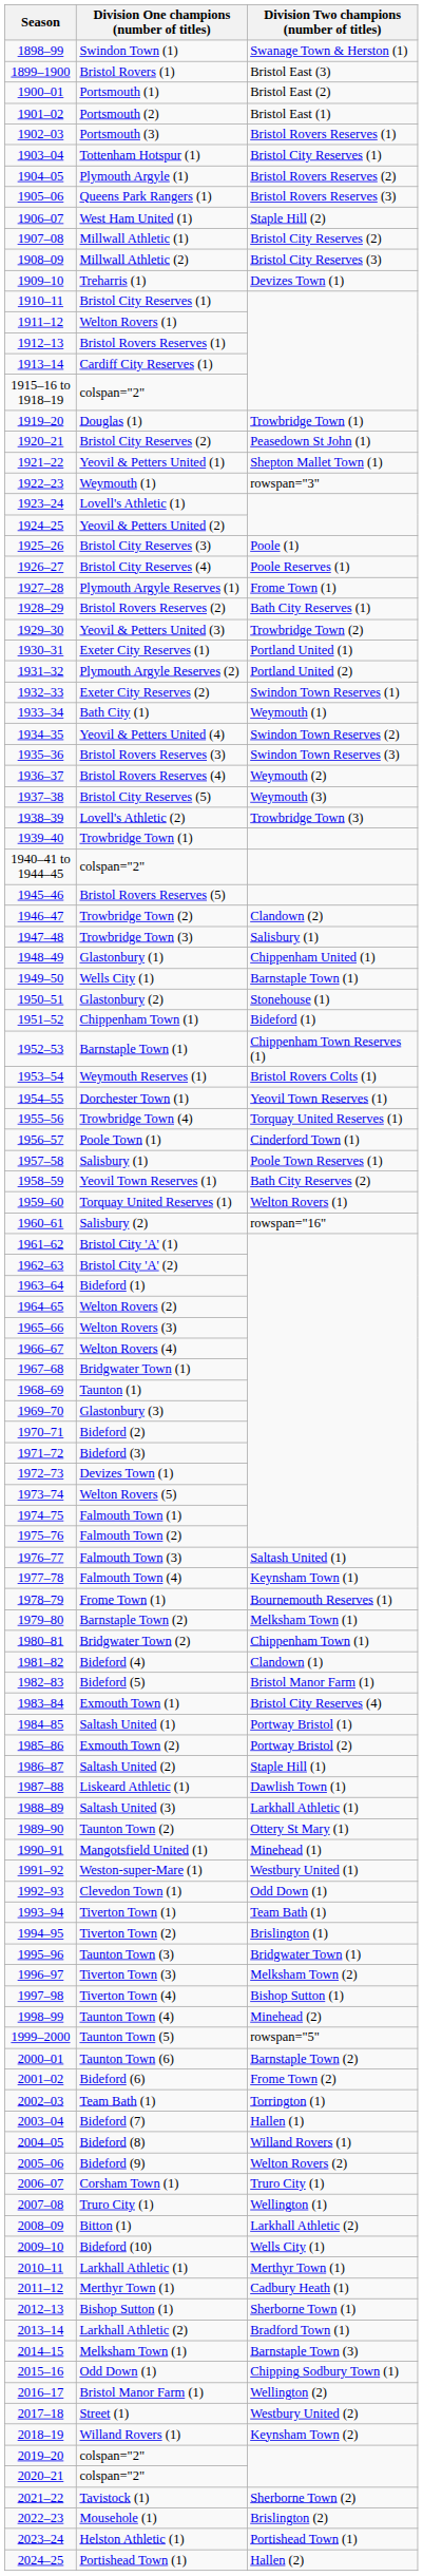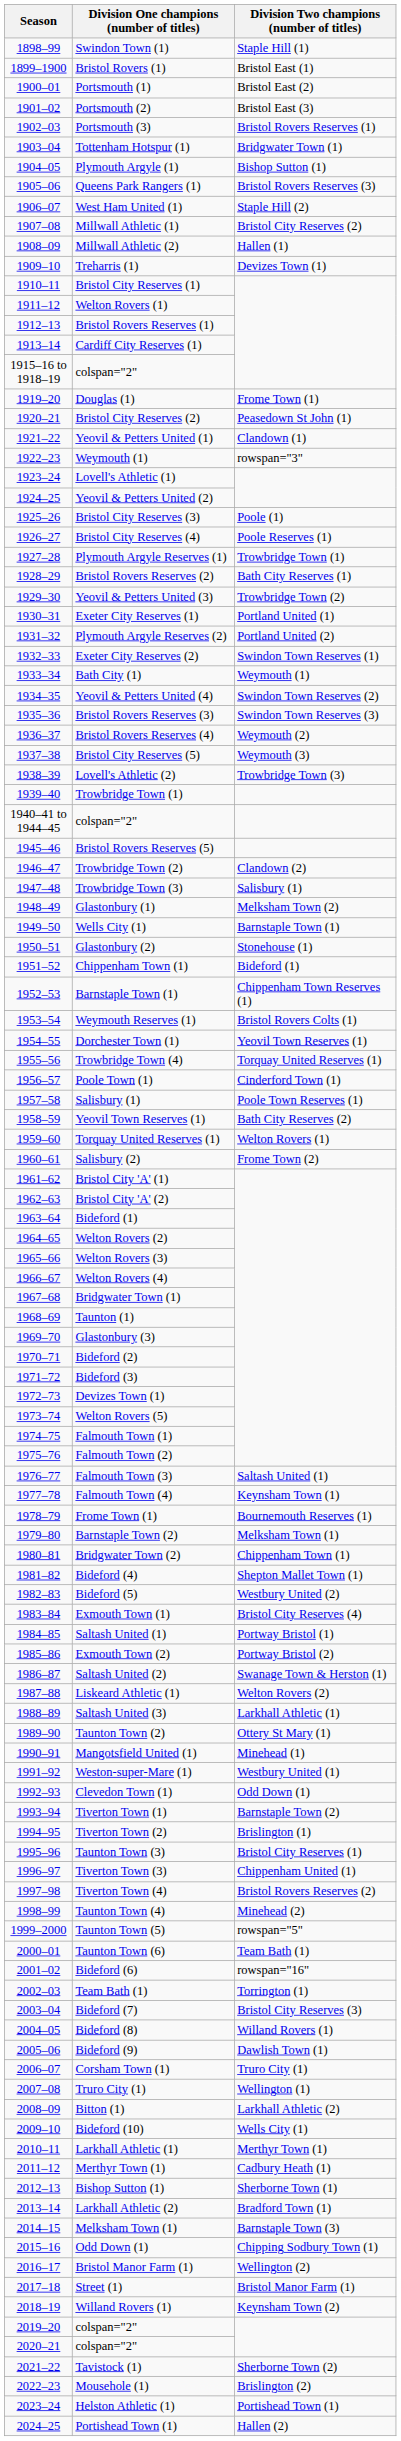Swindon Town (1) | Division Two champions (number of titles): Swanage Town & Herston (1) -> Staple Hill (1)
Bristol Rovers (1) | Division Two champions (number of titles): Bristol East (3) -> Bristol East (1)
Portsmouth (2) | Division Two champions (number of titles): Bristol East (1) -> Bristol East (3)
Tottenham Hotspur (1) | Division Two champions (number of titles): Bristol City Reserves (1) -> Bridgwater Town (1)
Plymouth Argyle (1) | Division Two champions (number of titles): Bristol Rovers Reserves (2) -> Bishop Sutton (1)
Millwall Athletic (2) | Division Two champions (number of titles): Bristol City Reserves (3) -> Hallen (1)
Douglas (1) | Division Two champions (number of titles): Trowbridge Town (1) -> Frome Town (1)
Yeovil & Petters United (1) | Division Two champions (number of titles): Shepton Mallet Town (1) -> Clandown (1)
Plymouth Argyle Reserves (1) | Division Two champions (number of titles): Frome Town (1) -> Trowbridge Town (1)
Glastonbury (1) | Division Two champions (number of titles): Chippenham United (1) -> Melksham Town (2)
Salisbury (2) | Division Two champions (number of titles): rowspan="16" -> Frome Town (2)
Bideford (4) | Division Two champions (number of titles): Clandown (1) -> Shepton Mallet Town (1)
Bideford (5) | Division Two champions (number of titles): Bristol Manor Farm (1) -> Westbury United (2)
Saltash United (2) | Division Two champions (number of titles): Staple Hill (1) -> Swanage Town & Herston (1)
Liskeard Athletic (1) | Division Two champions (number of titles): Dawlish Town (1) -> Welton Rovers (2)
Tiverton Town (1) | Division Two champions (number of titles): Team Bath (1) -> Barnstaple Town (2)
Taunton Town (3) | Division Two champions (number of titles): Bridgwater Town (1) -> Bristol City Reserves (1)
Tiverton Town (3) | Division Two champions (number of titles): Melksham Town (2) -> Chippenham United (1)
Tiverton Town (4) | Division Two champions (number of titles): Bishop Sutton (1) -> Bristol Rovers Reserves (2)
Taunton Town (6) | Division Two champions (number of titles): Barnstaple Town (2) -> Team Bath (1)
Bideford (6) | Division Two champions (number of titles): Frome Town (2) -> rowspan="16"
Bideford (7) | Division Two champions (number of titles): Hallen (1) -> Bristol City Reserves (3)
Bideford (9) | Division Two champions (number of titles): Welton Rovers (2) -> Dawlish Town (1)
Street (1) | Division Two champions (number of titles): Westbury United (2) -> Bristol Manor Farm (1)
